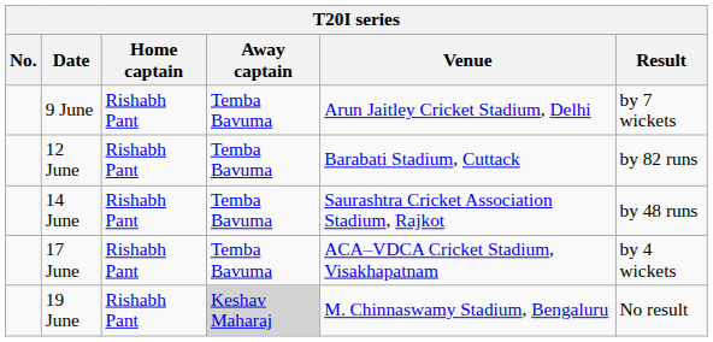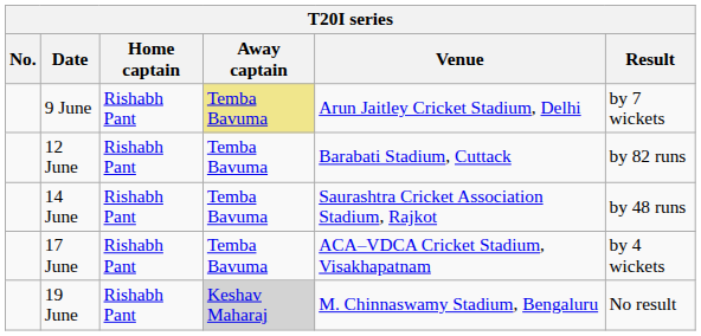9 June | Away captain: no background -> khaki background
